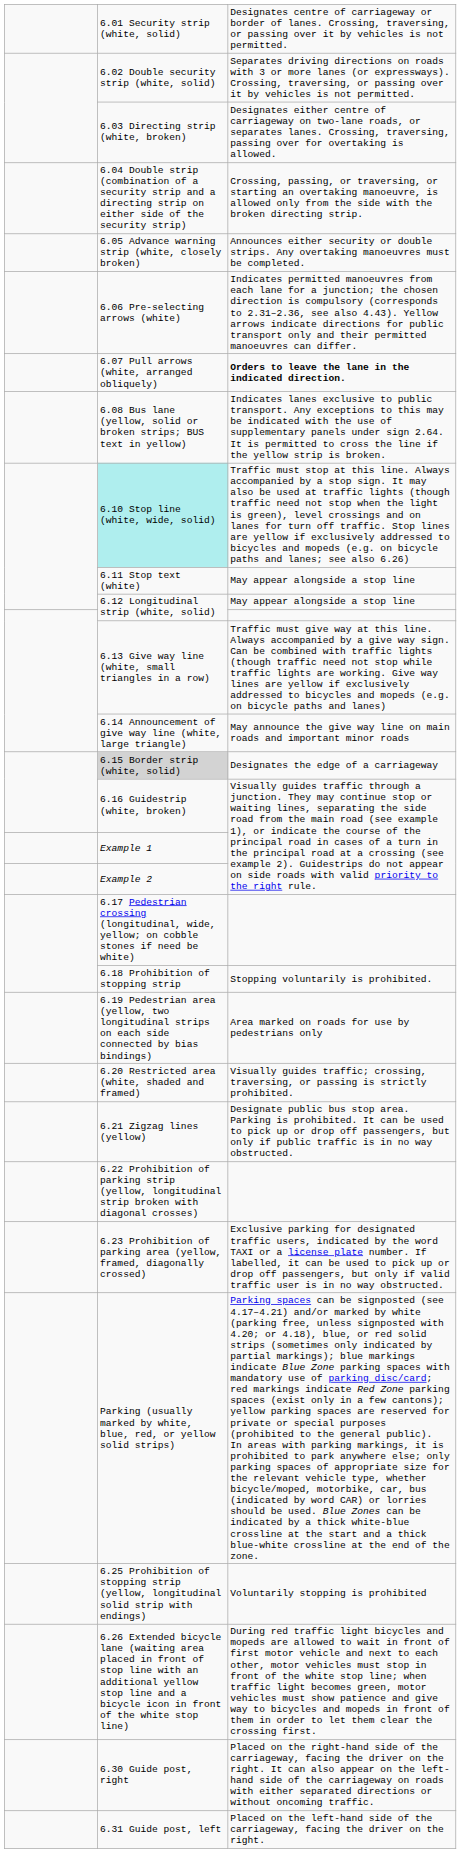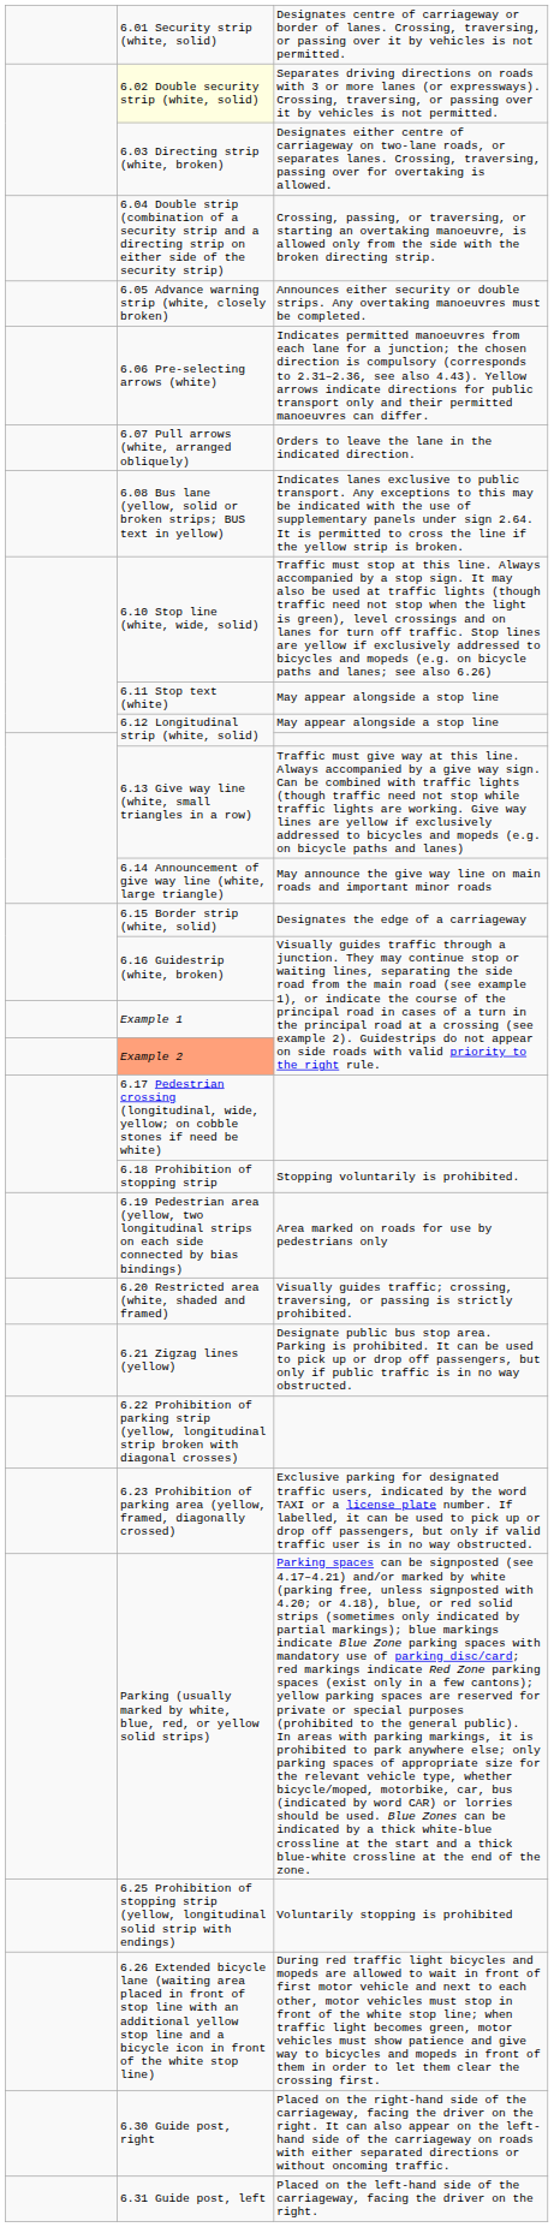6.02 Double security strip (white, solid) | column 2: no background -> lightyellow background
6.07 Pull arrows (white, arranged obliquely) | column 3: bold -> normal
6.10 Stop line (white, wide, solid) | column 2: paleturquoise background -> no background
6.15 Border strip (white, solid) | column 2: lightgrey background -> no background
Example 2 | column 2: no background -> lightsalmon background
